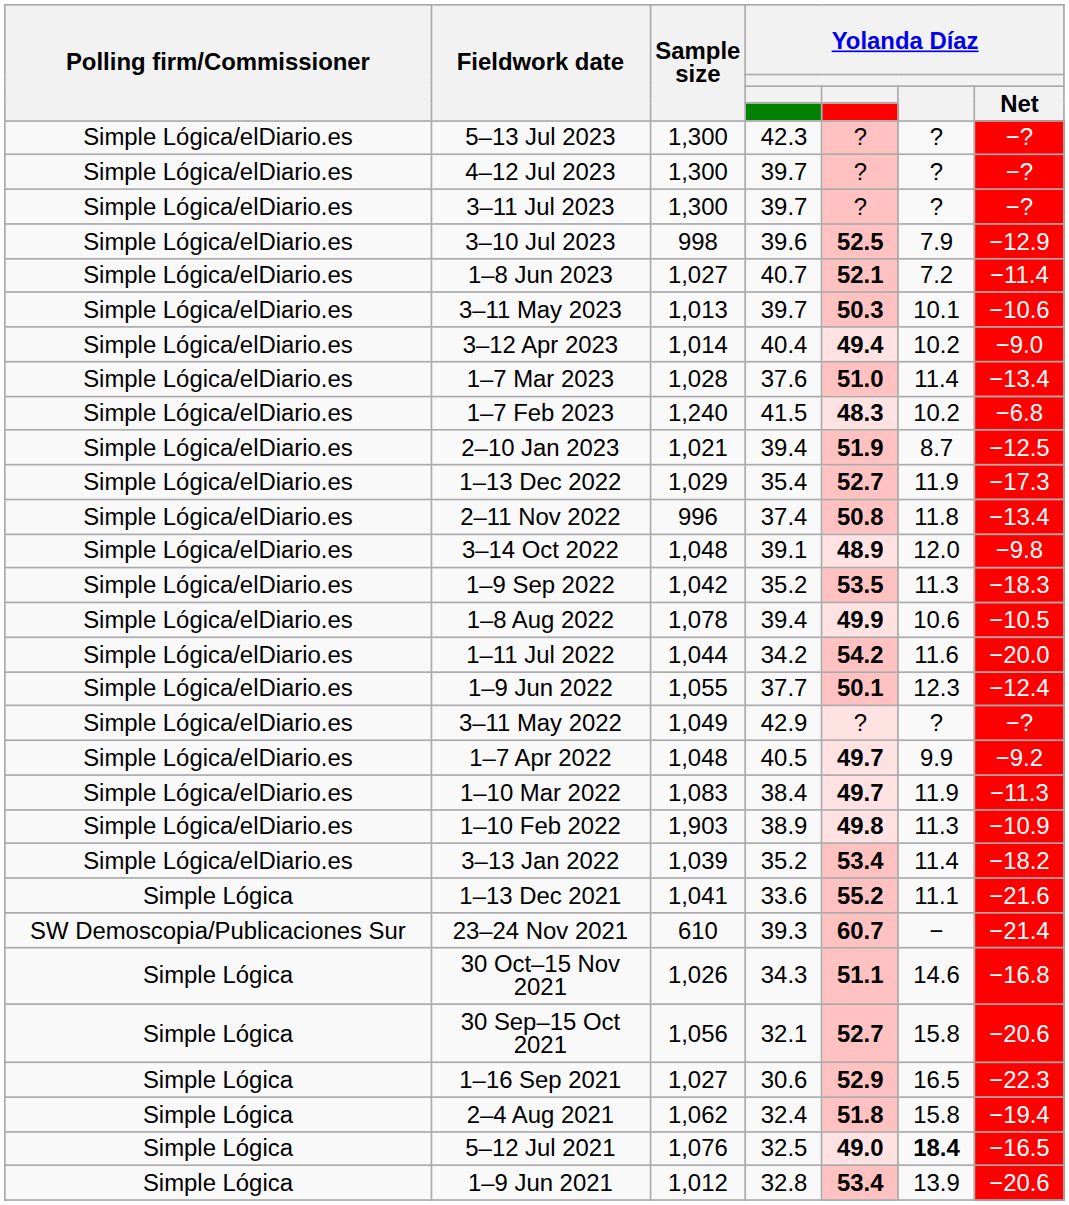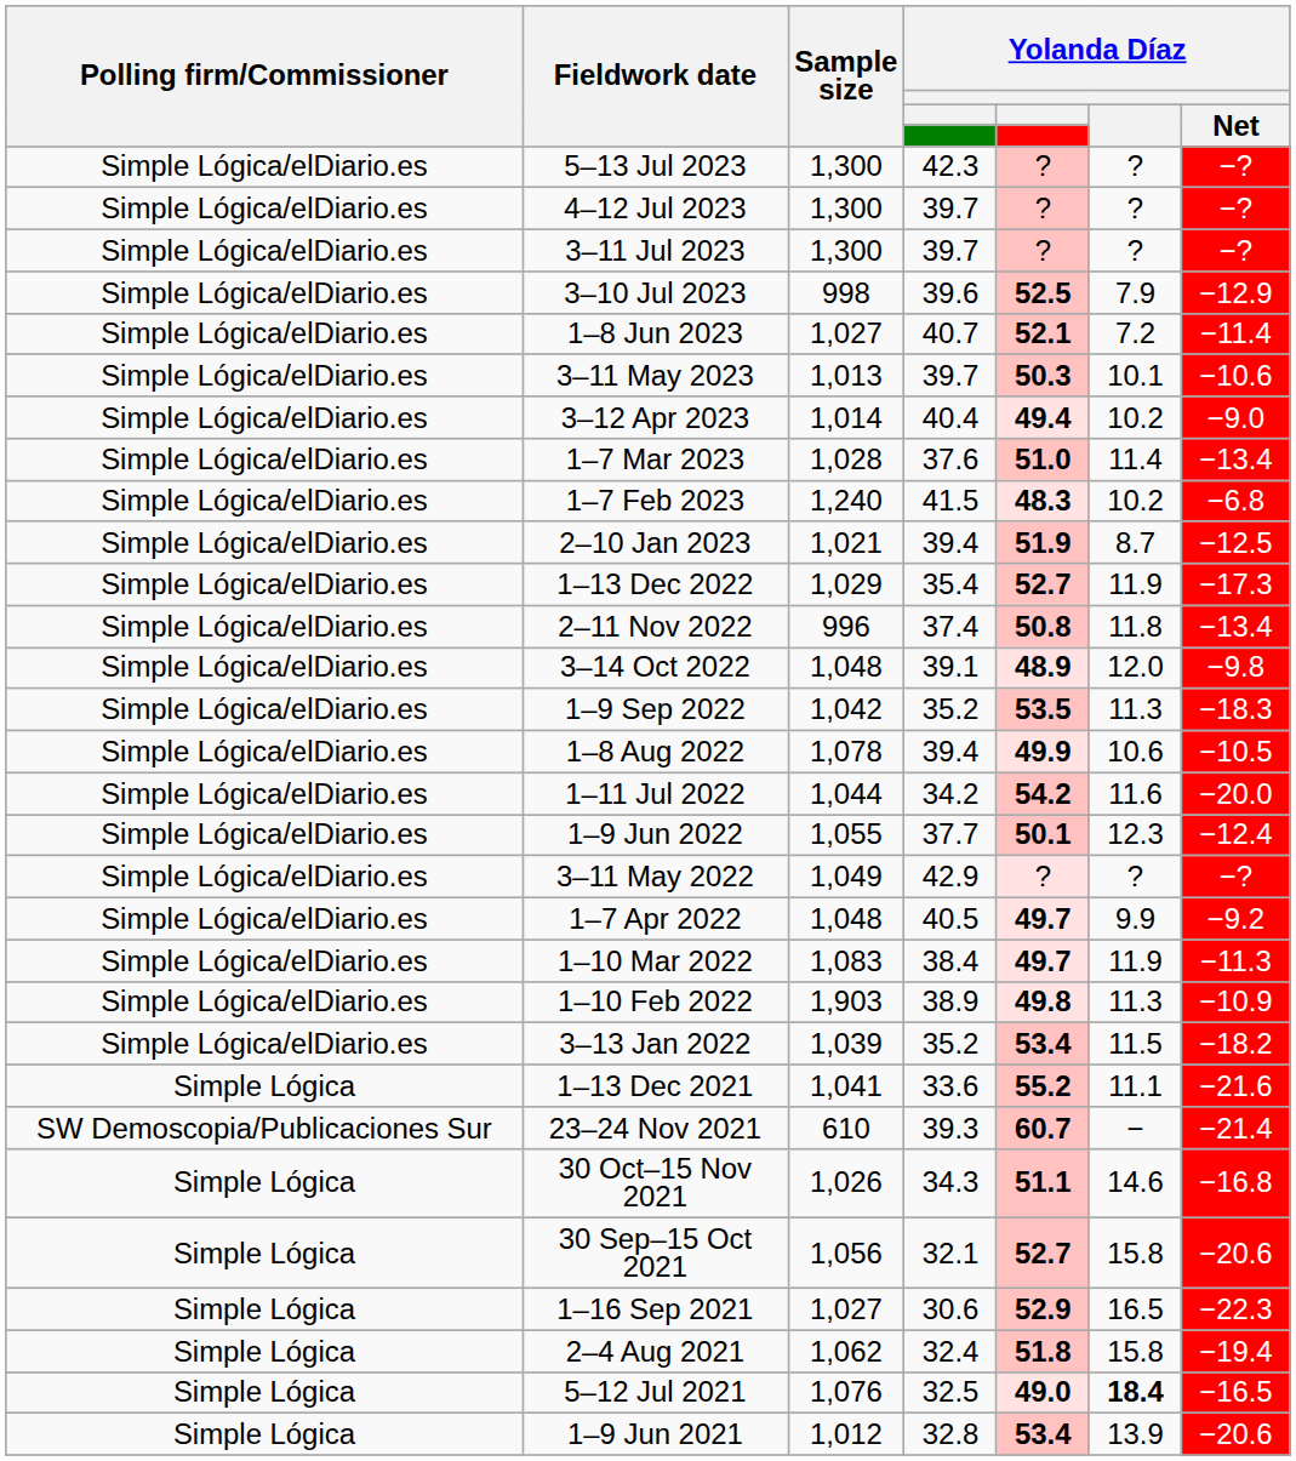3–13 Jan 2022 | column 6: 11.4 -> 11.5
